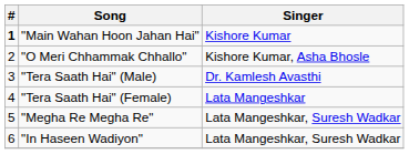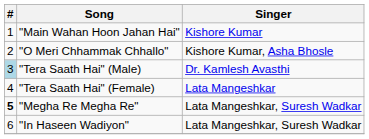"Main Wahan Hoon Jahan Hai" | #: bold -> normal
"Tera Saath Hai" (Male) | #: no background -> lightblue background
"Megha Re Megha Re" | #: normal -> bold
